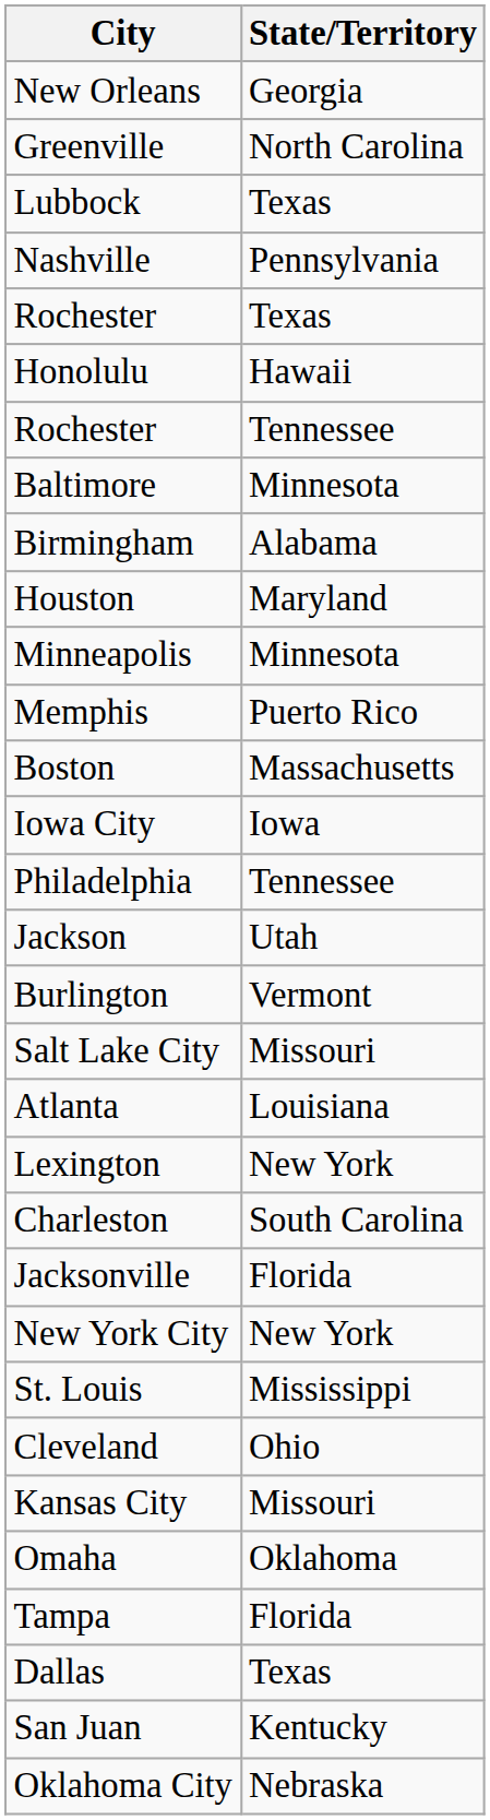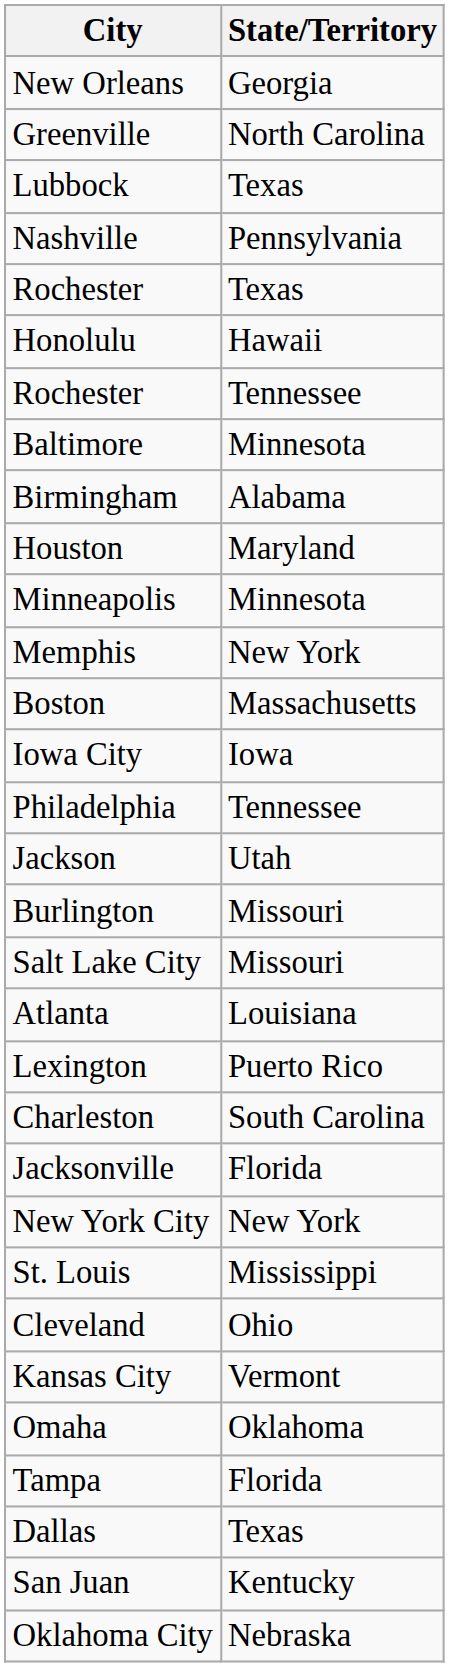row 13 | State/Territory: Puerto Rico -> New York
row 18 | State/Territory: Vermont -> Missouri
row 21 | State/Territory: New York -> Puerto Rico
row 27 | State/Territory: Missouri -> Vermont
